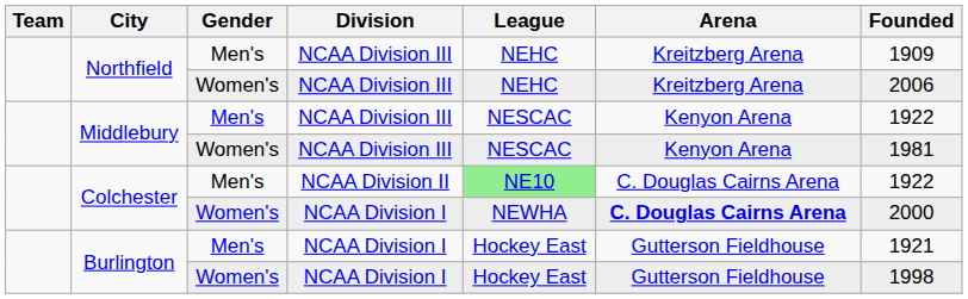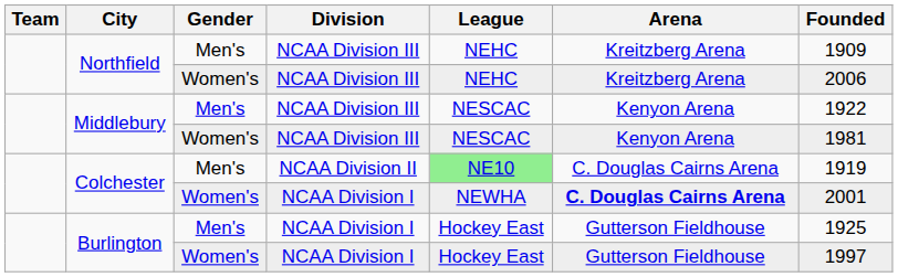Colchester / Men's | Founded: 1922 -> 1919
Colchester / Women's | Founded: 2000 -> 2001
Burlington / Men's | Founded: 1921 -> 1925
Burlington / Women's | Founded: 1998 -> 1997
